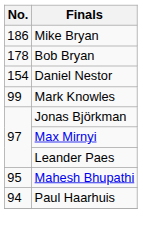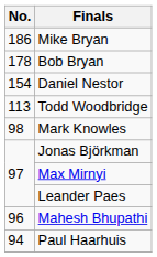+ row: 113 | Todd Woodbridge
Mark Knowles | No.: 99 -> 98
Mahesh Bhupathi | No.: 95 -> 96
